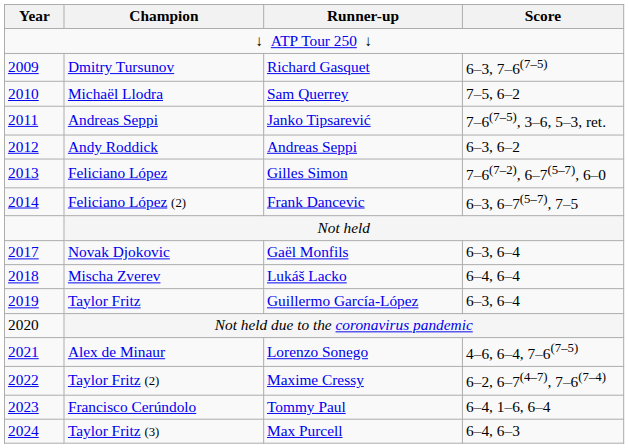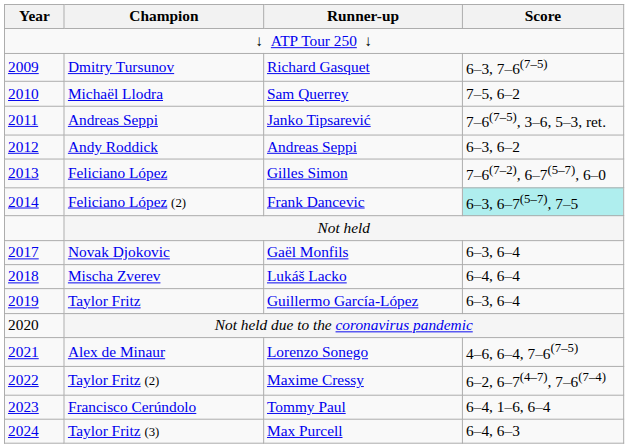Feliciano López (2) | Score: no background -> paleturquoise background
